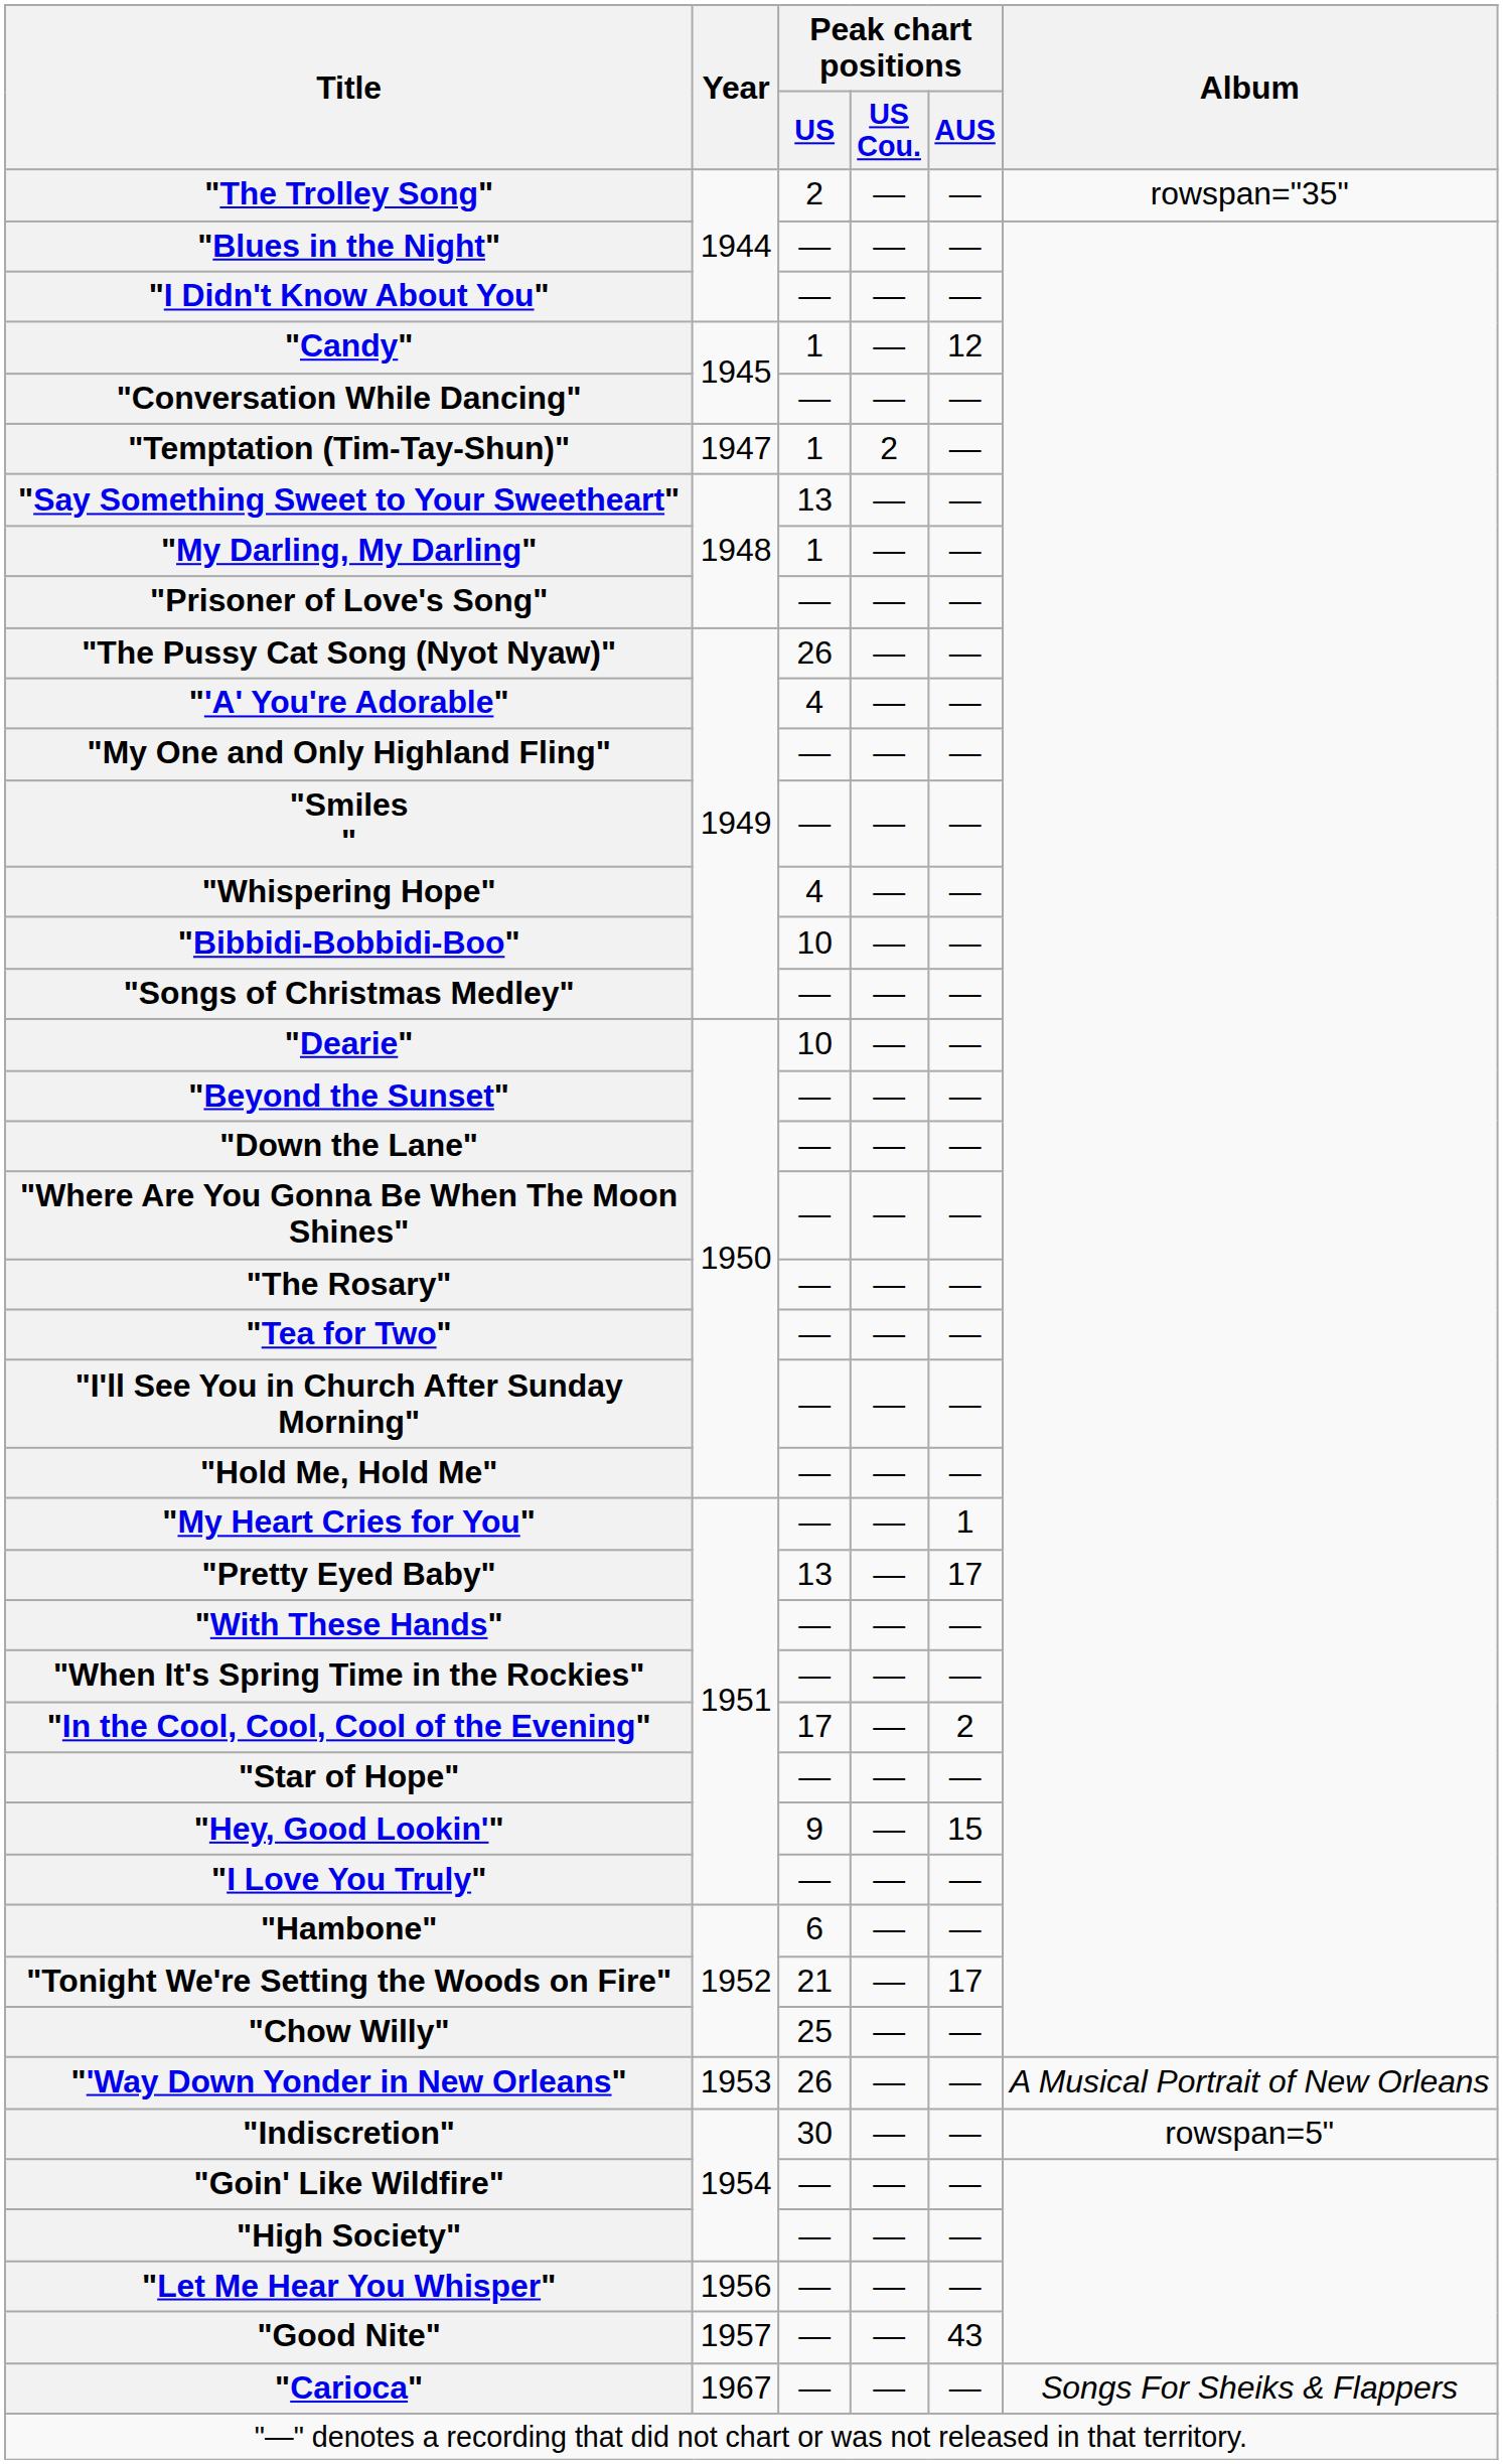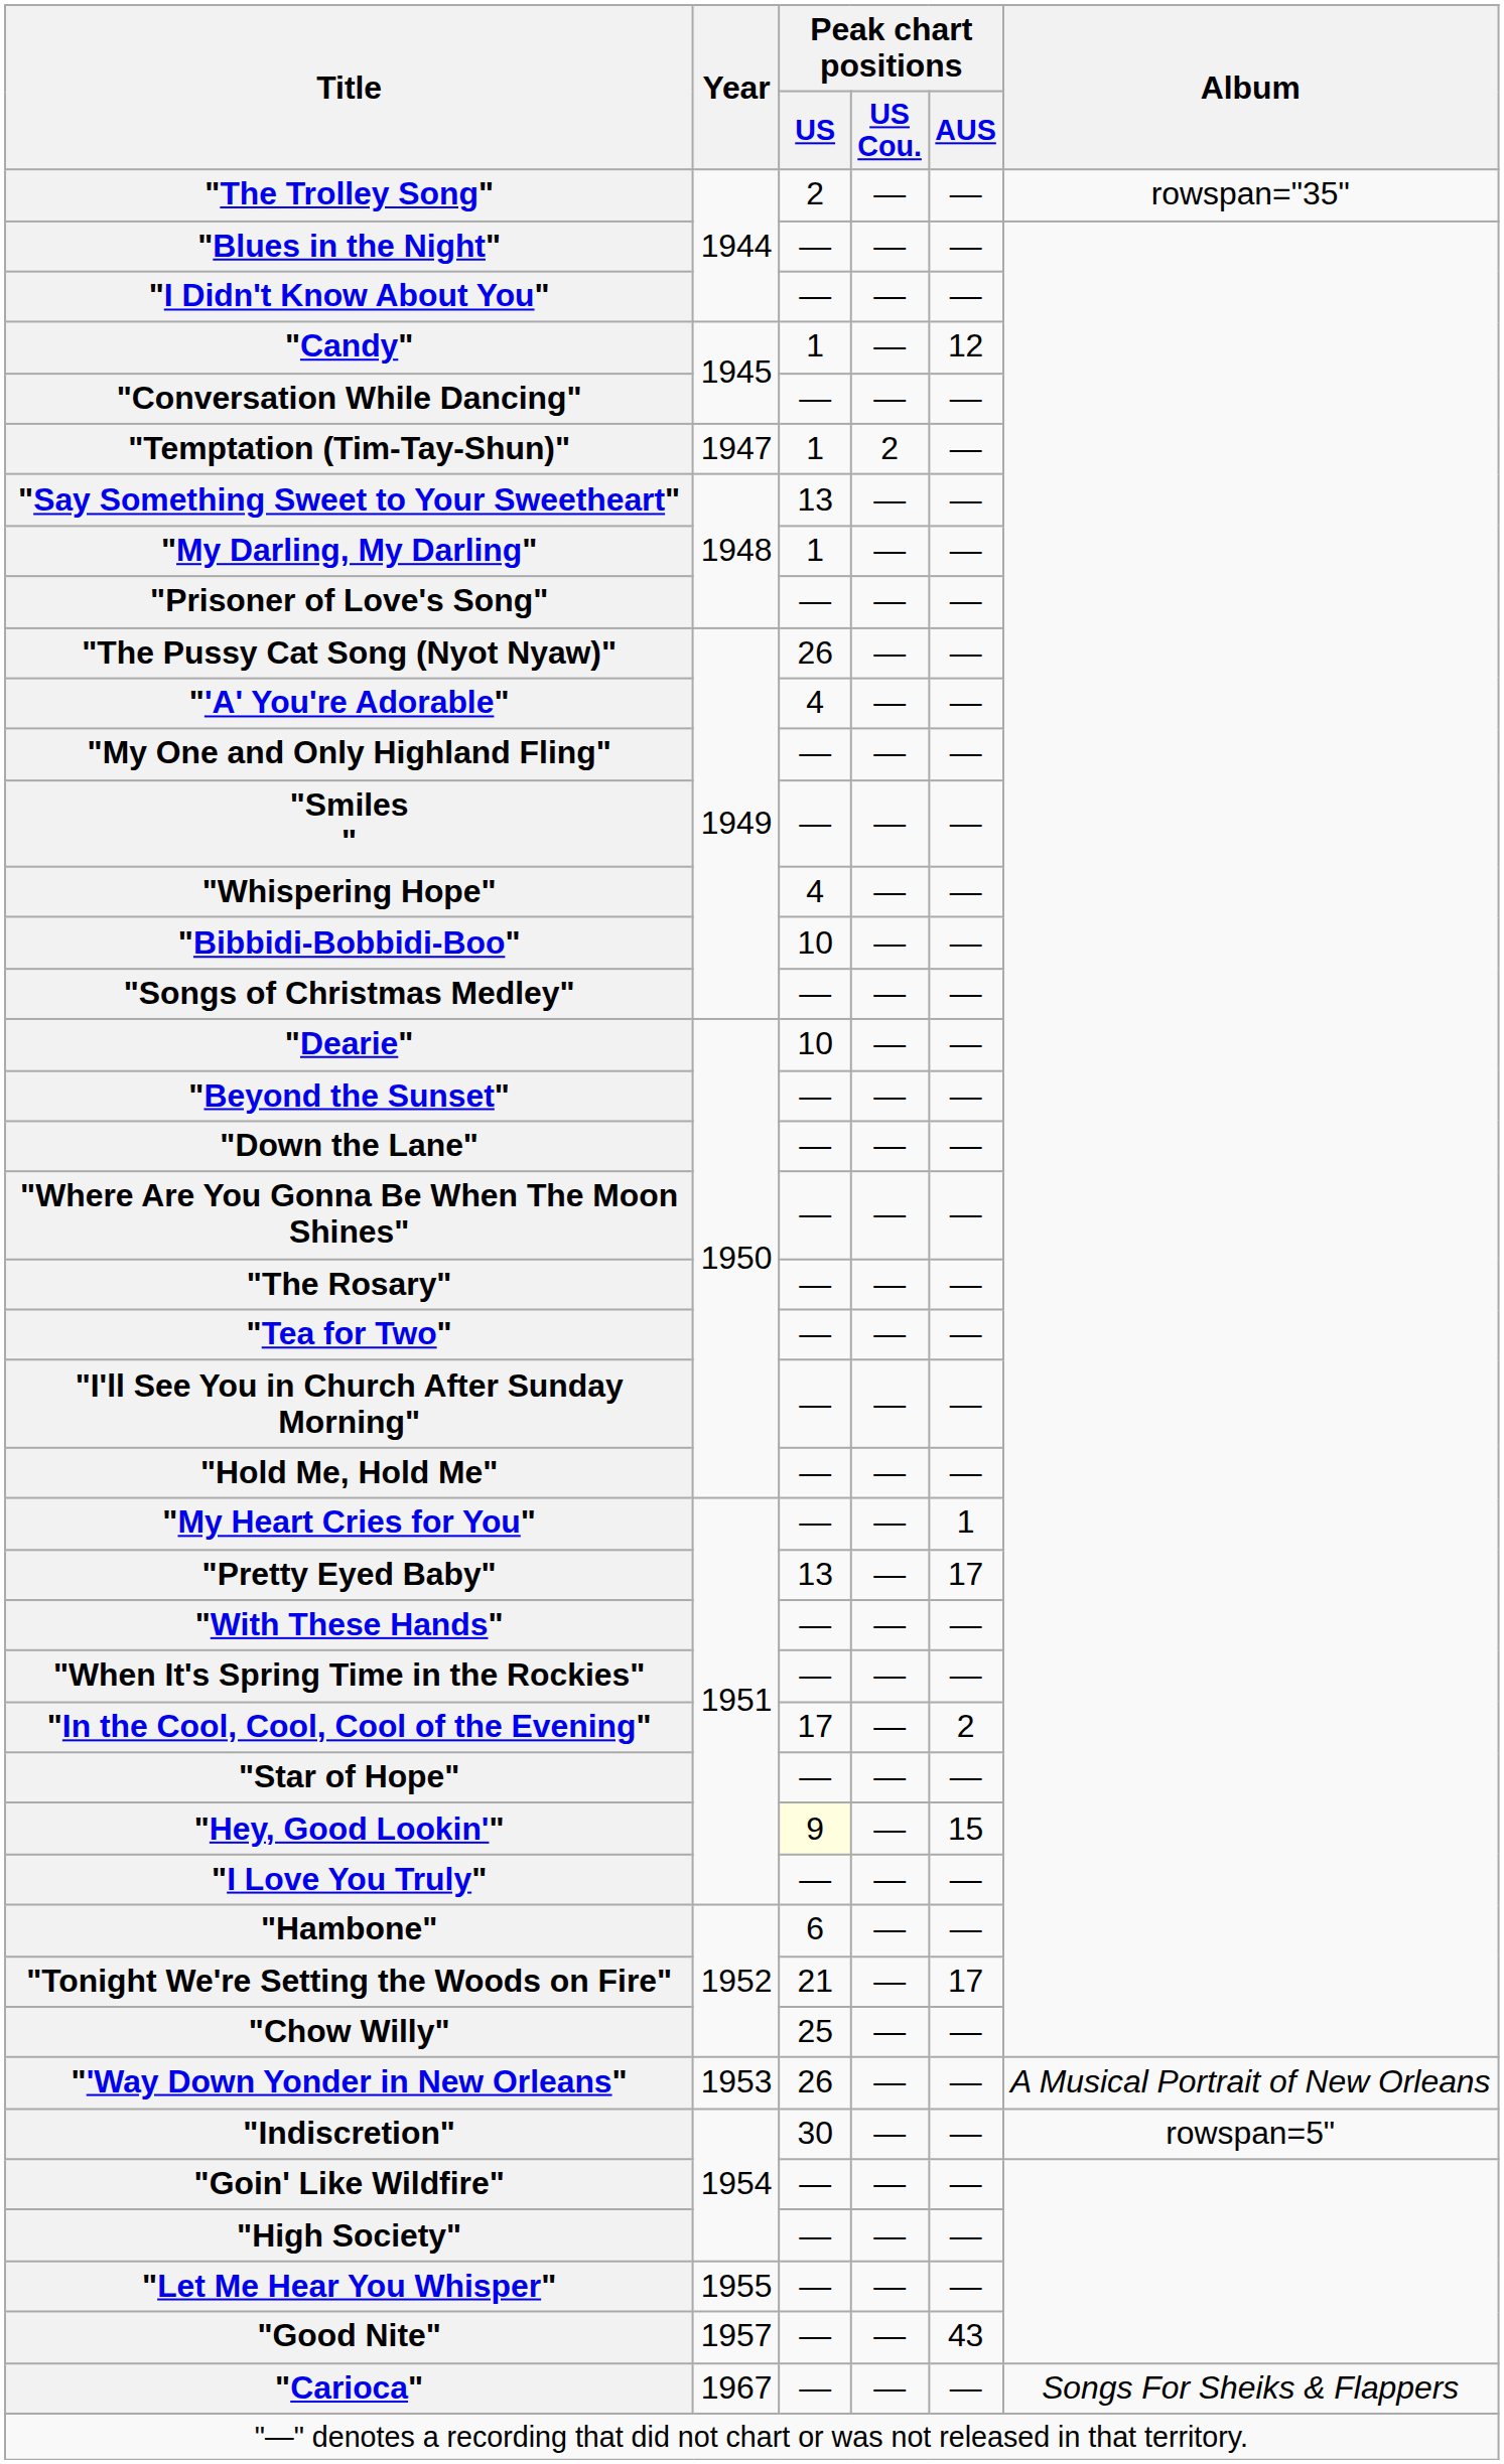"Hey, Good Lookin'" | Peak chart positions / US: no background -> lightyellow background
"Let Me Hear You Whisper" | Year: 1956 -> 1955
